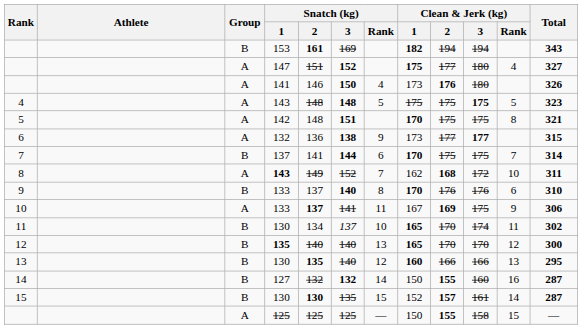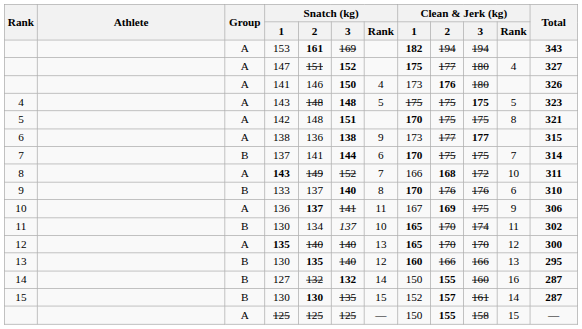row 3 | Group: B -> A
row 8 | Snatch (kg) / 1: 132 -> 138
row 10 | Clean & Jerk (kg) / 1: 162 -> 166
row 12 | Snatch (kg) / 1: 133 -> 136
row 14 | Group: B -> A
